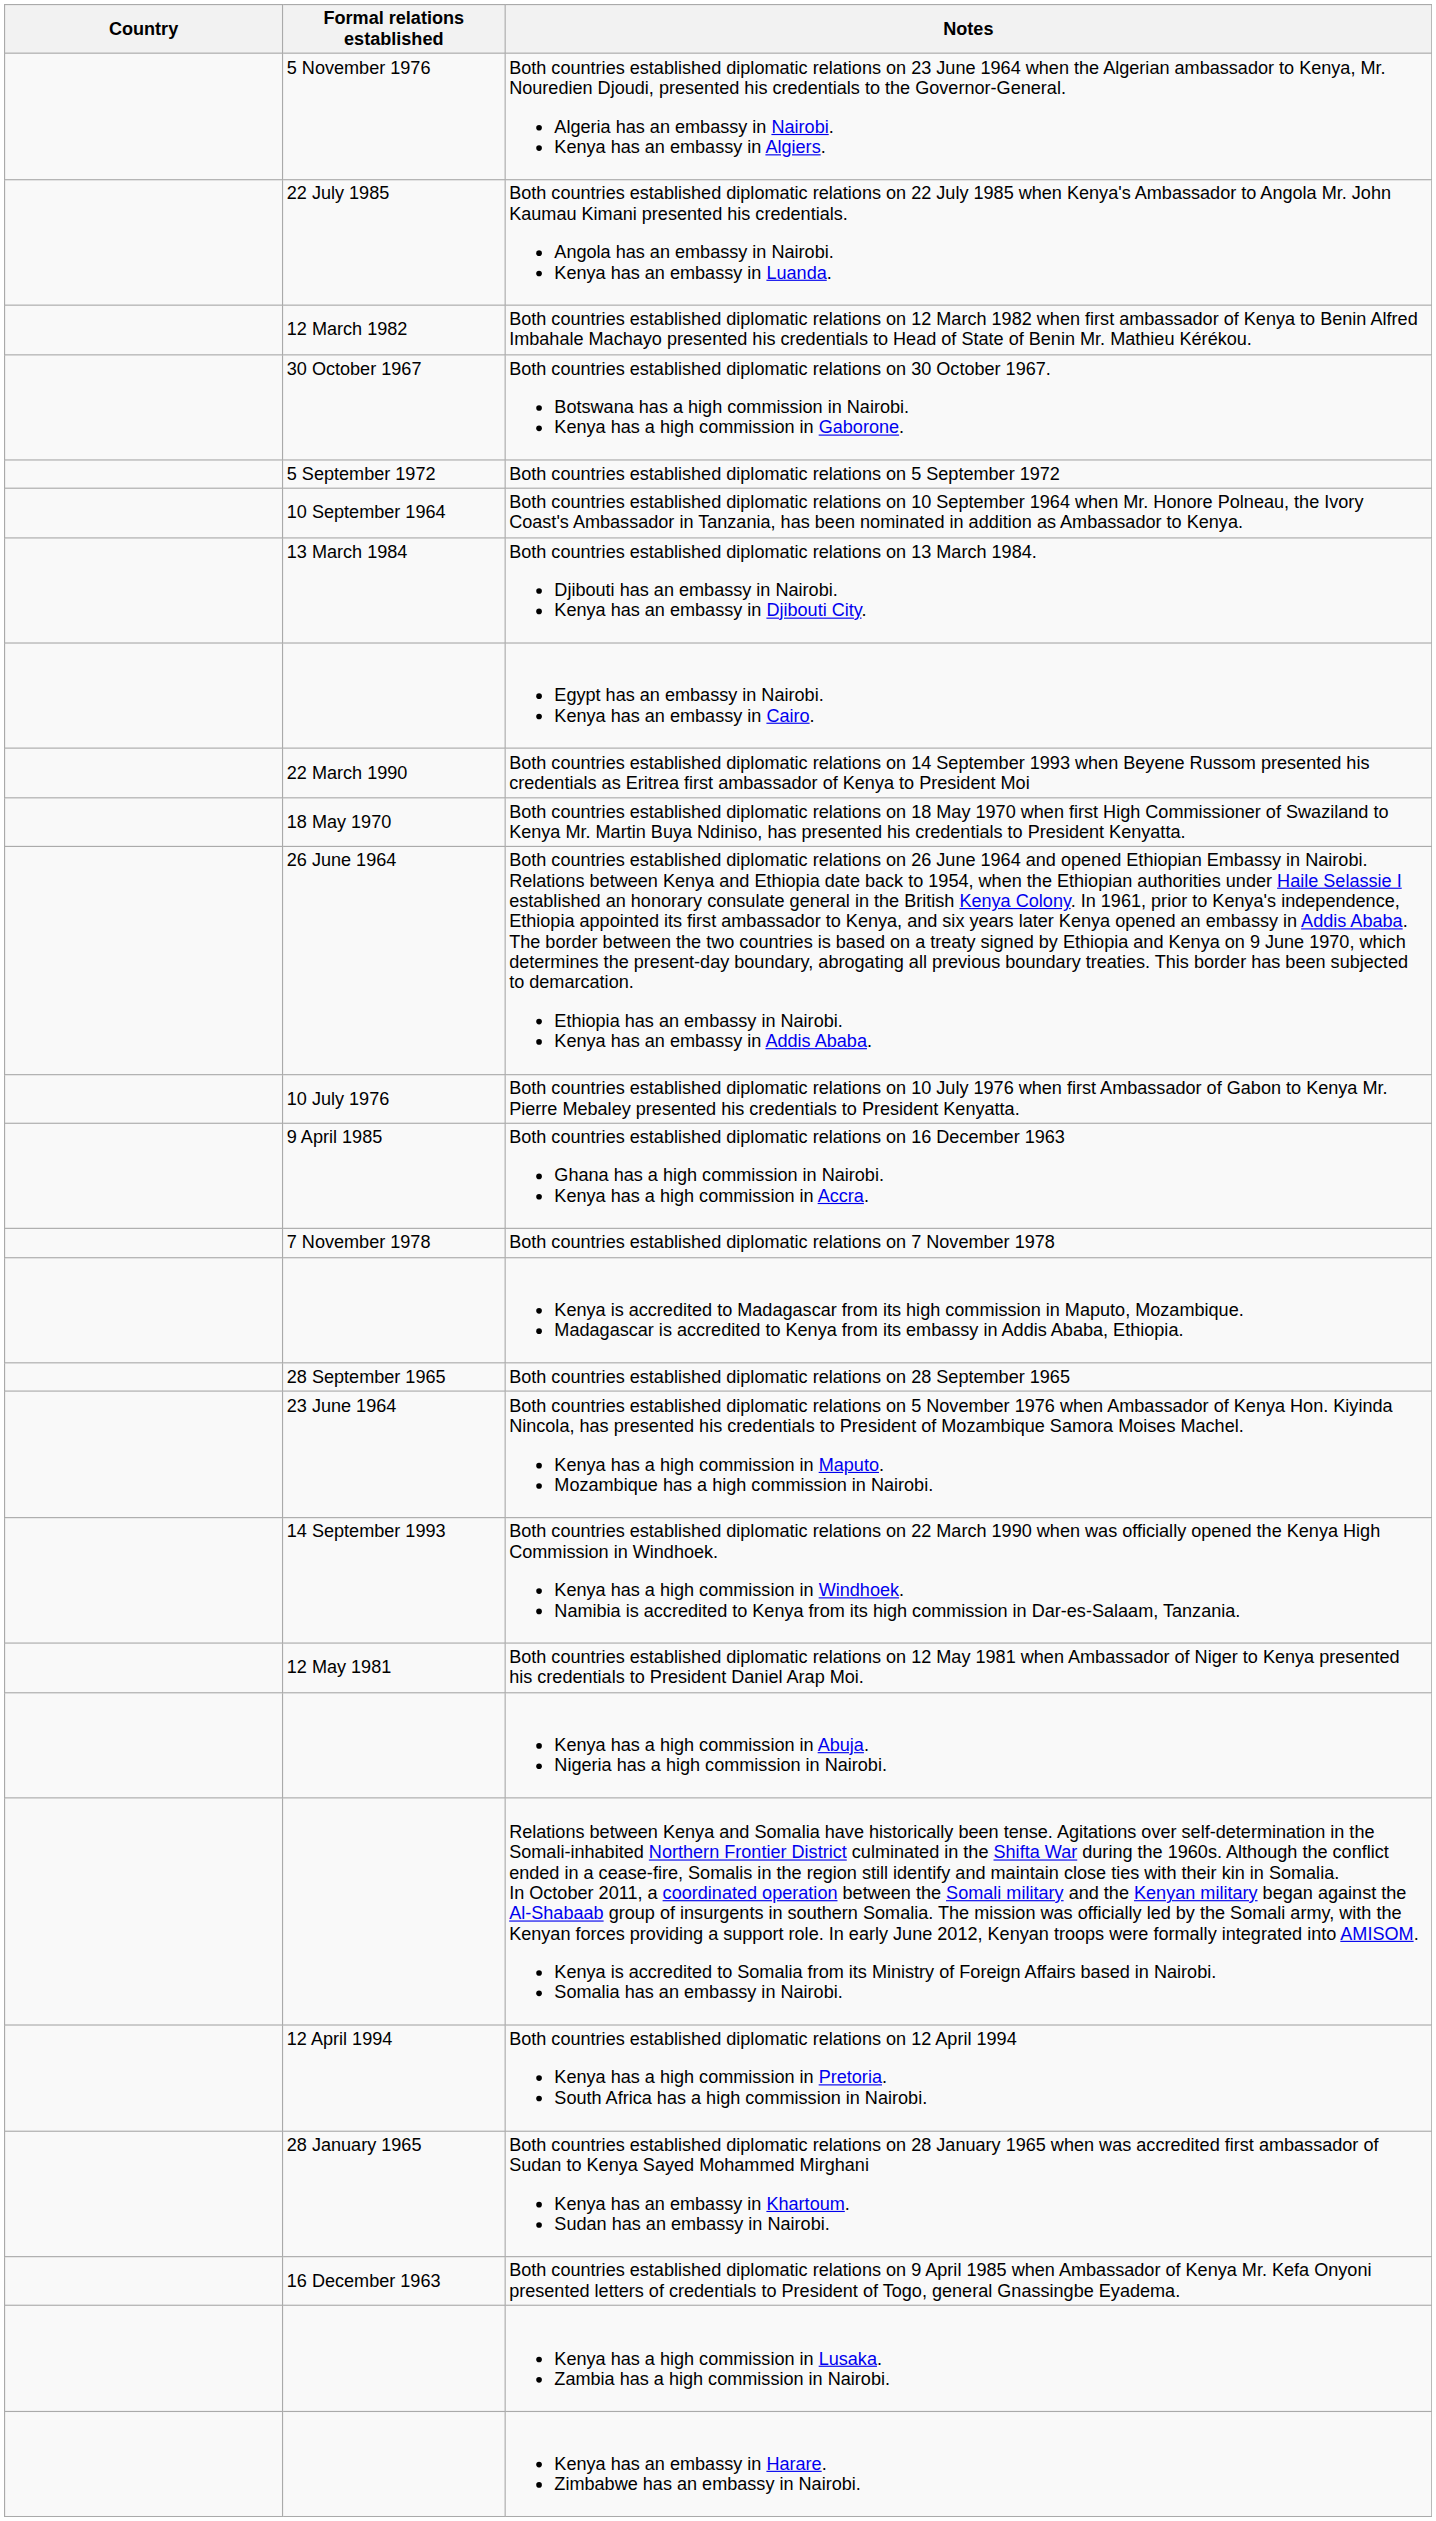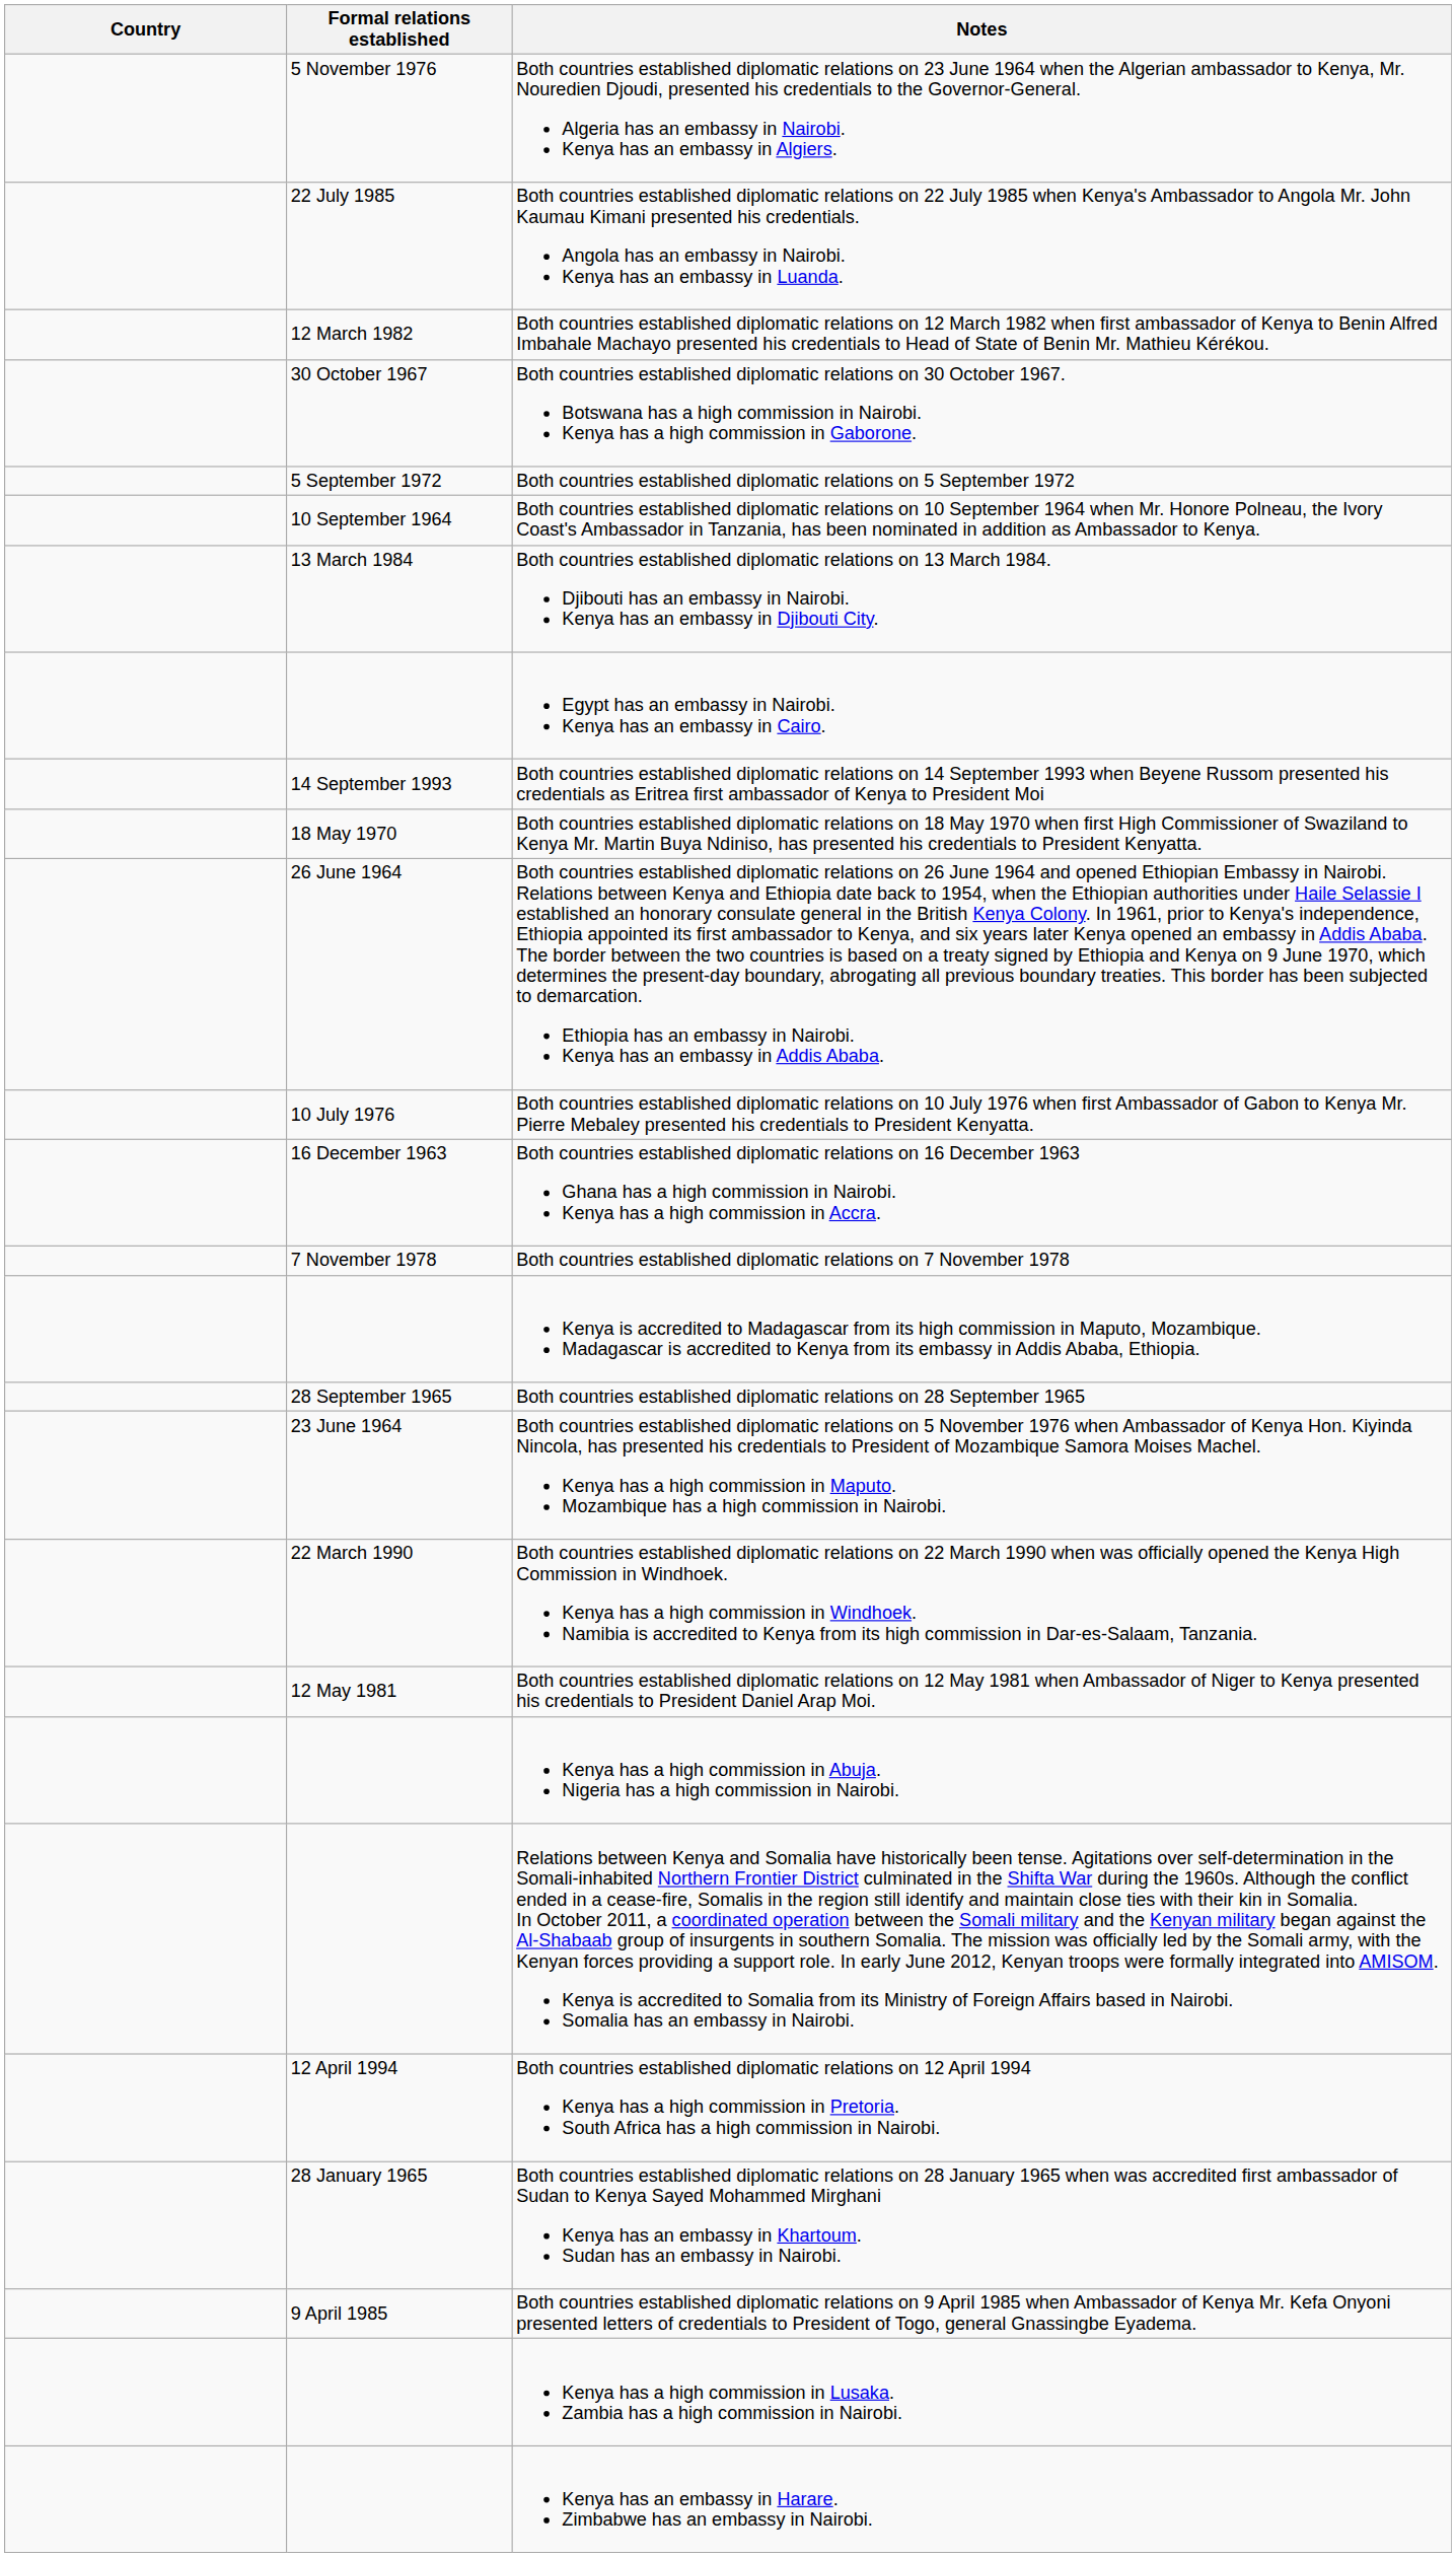row 10 | Formal relations established: 22 March 1990 -> 14 September 1993
row 14 | Formal relations established: 9 April 1985 -> 16 December 1963
row 19 | Formal relations established: 14 September 1993 -> 22 March 1990
row 25 | Formal relations established: 16 December 1963 -> 9 April 1985
